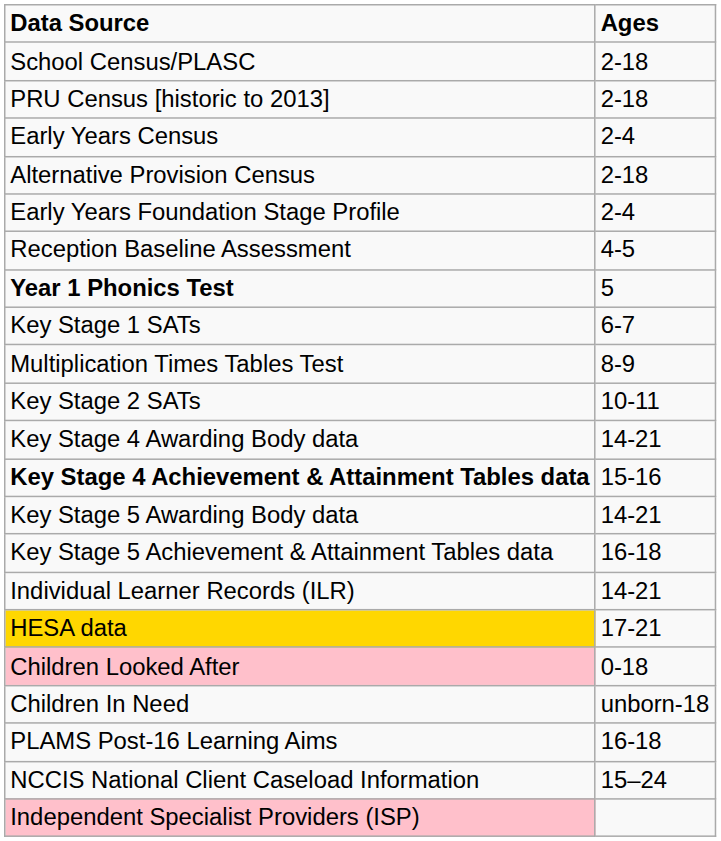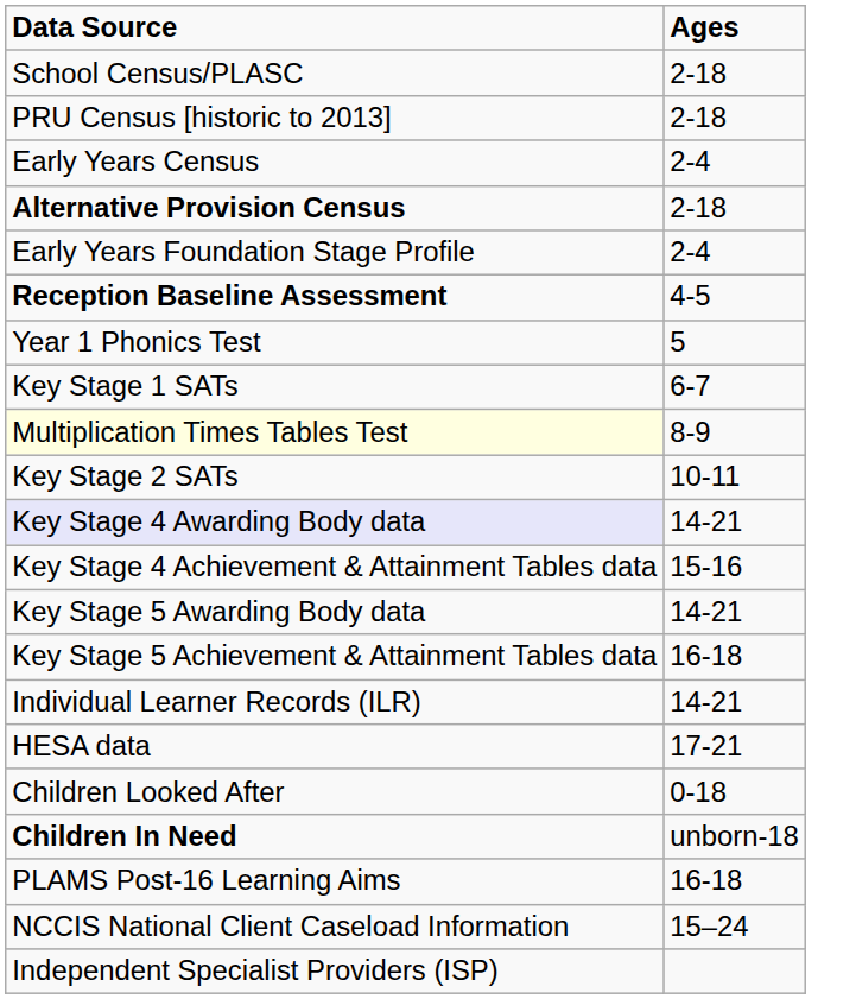Alternative Provision Census | Data Source: normal -> bold
Reception Baseline Assessment | Data Source: normal -> bold
Year 1 Phonics Test | Data Source: bold -> normal
Multiplication Times Tables Test | Data Source: no background -> lightyellow background
Key Stage 4 Awarding Body data | Data Source: no background -> lavender background
Key Stage 4 Achievement & Attainment Tables data | Data Source: bold -> normal
HESA data | Data Source: gold background -> no background
Children Looked After | Data Source: pink background -> no background
Children In Need | Data Source: normal -> bold
Independent Specialist Providers (ISP) | Data Source: pink background -> no background
